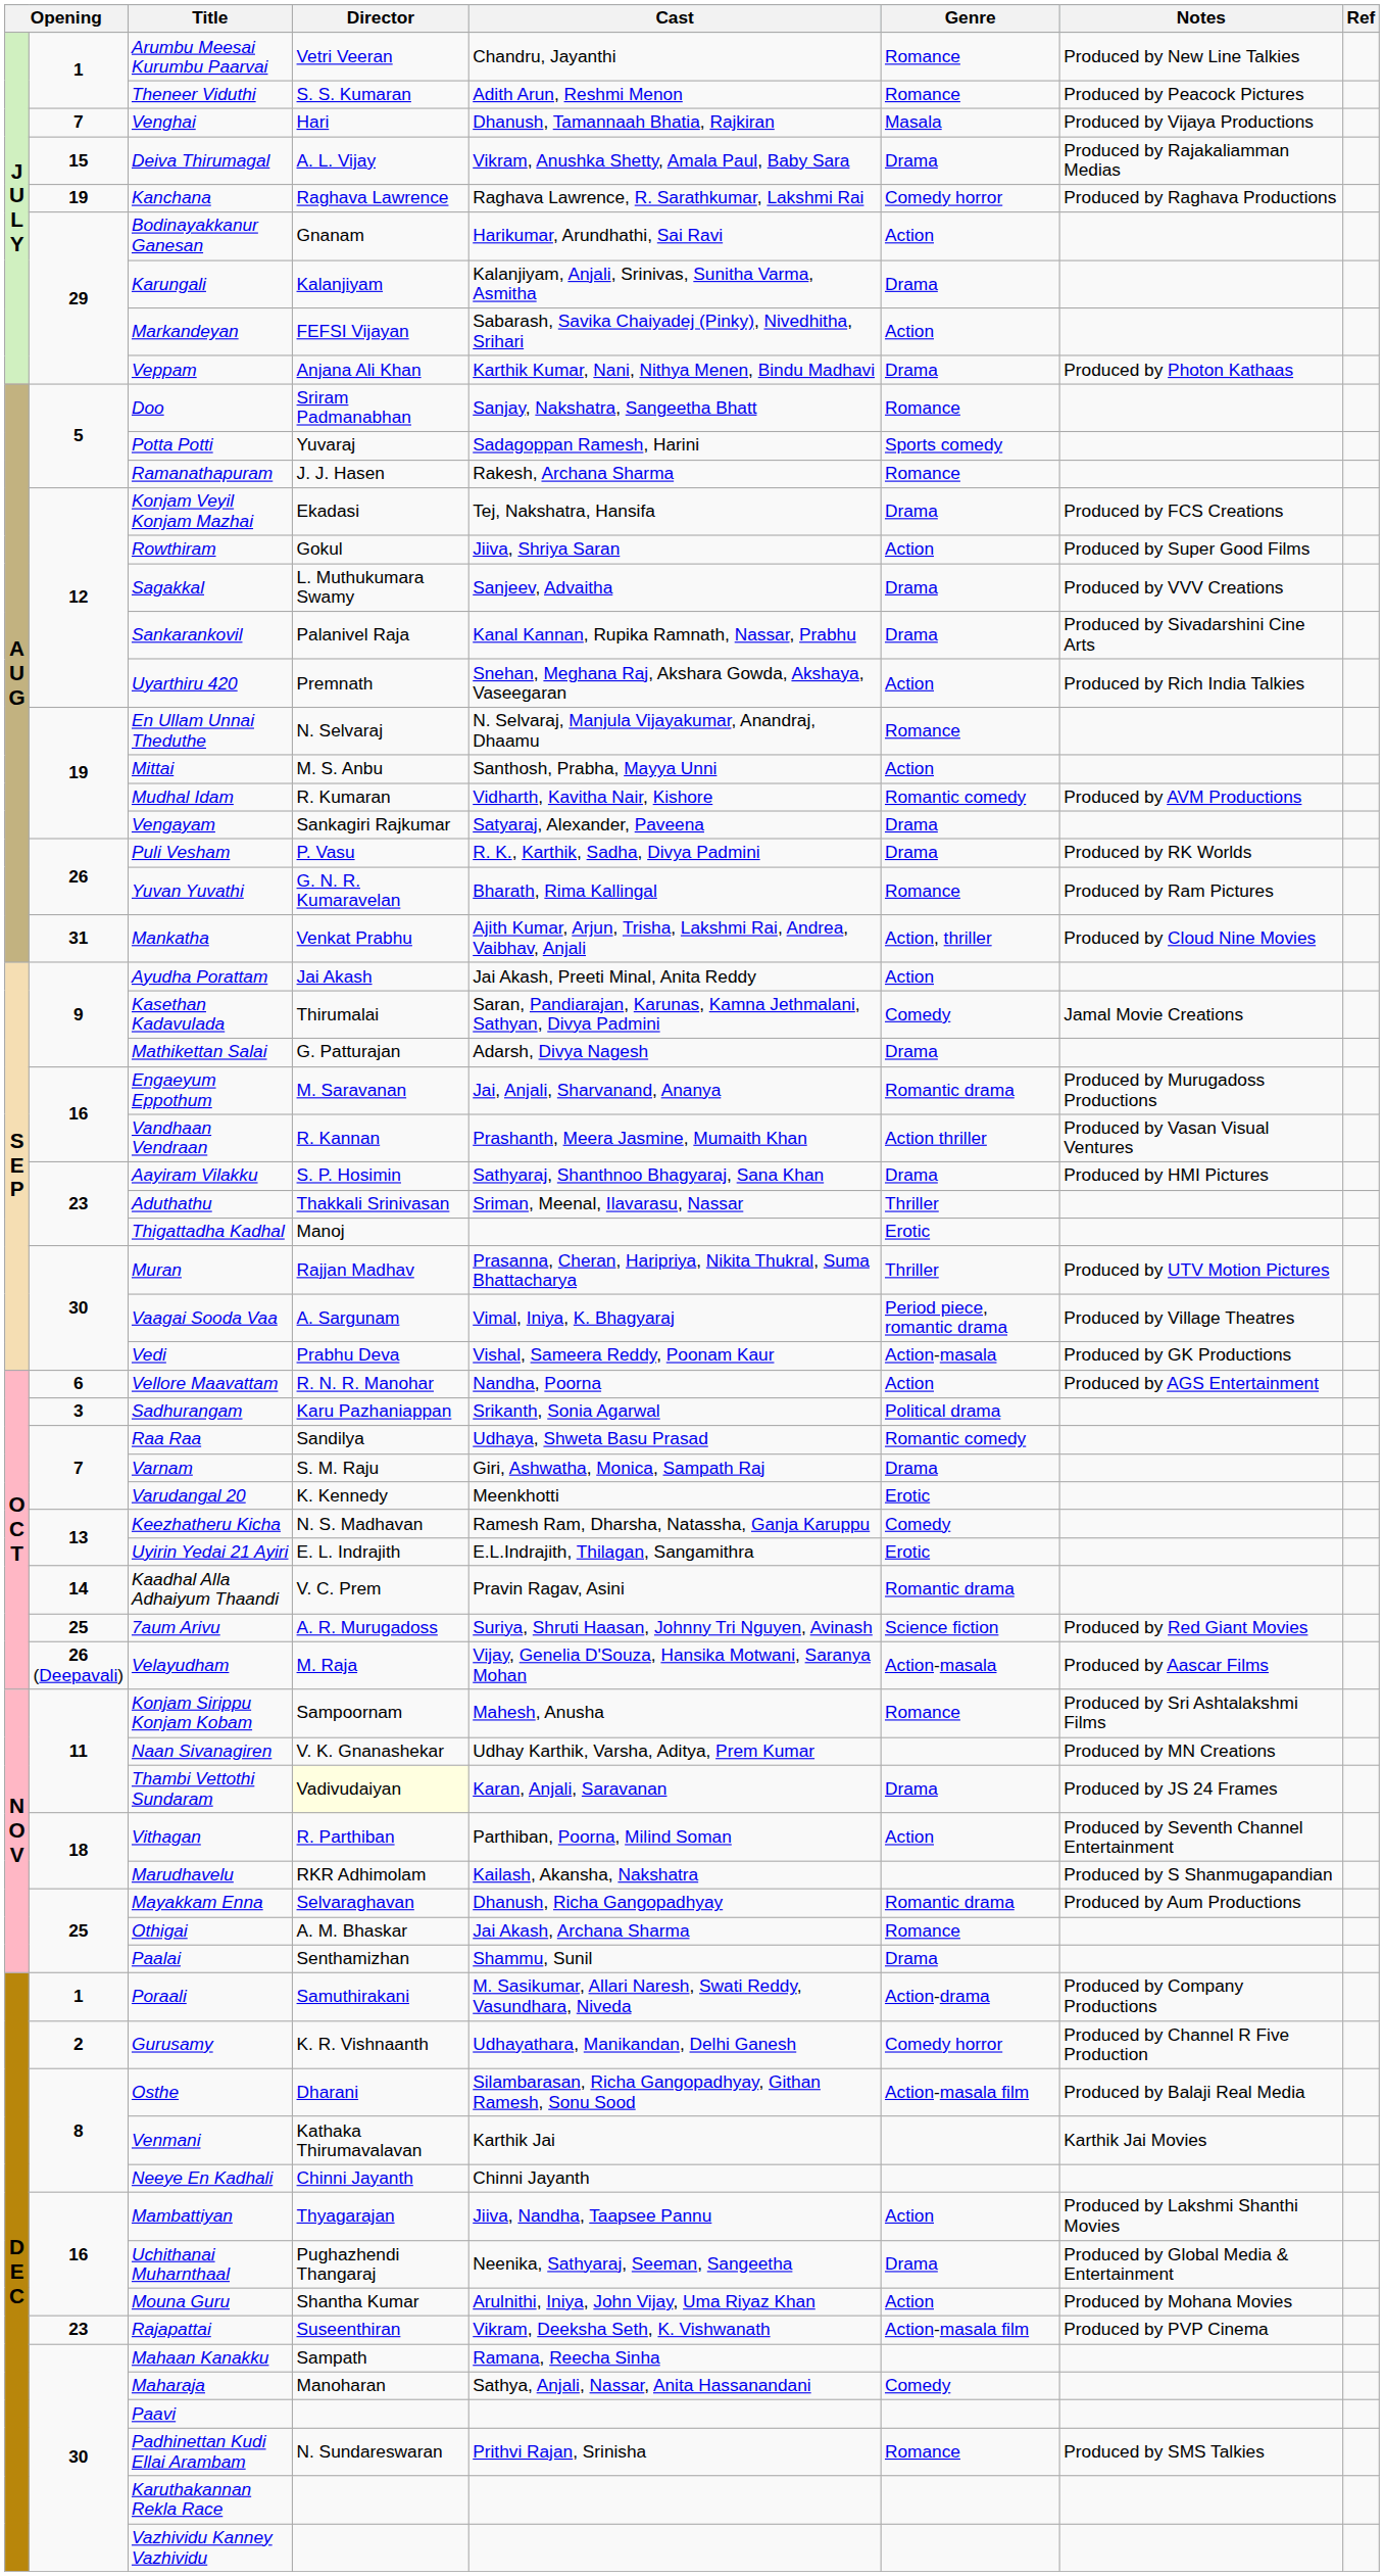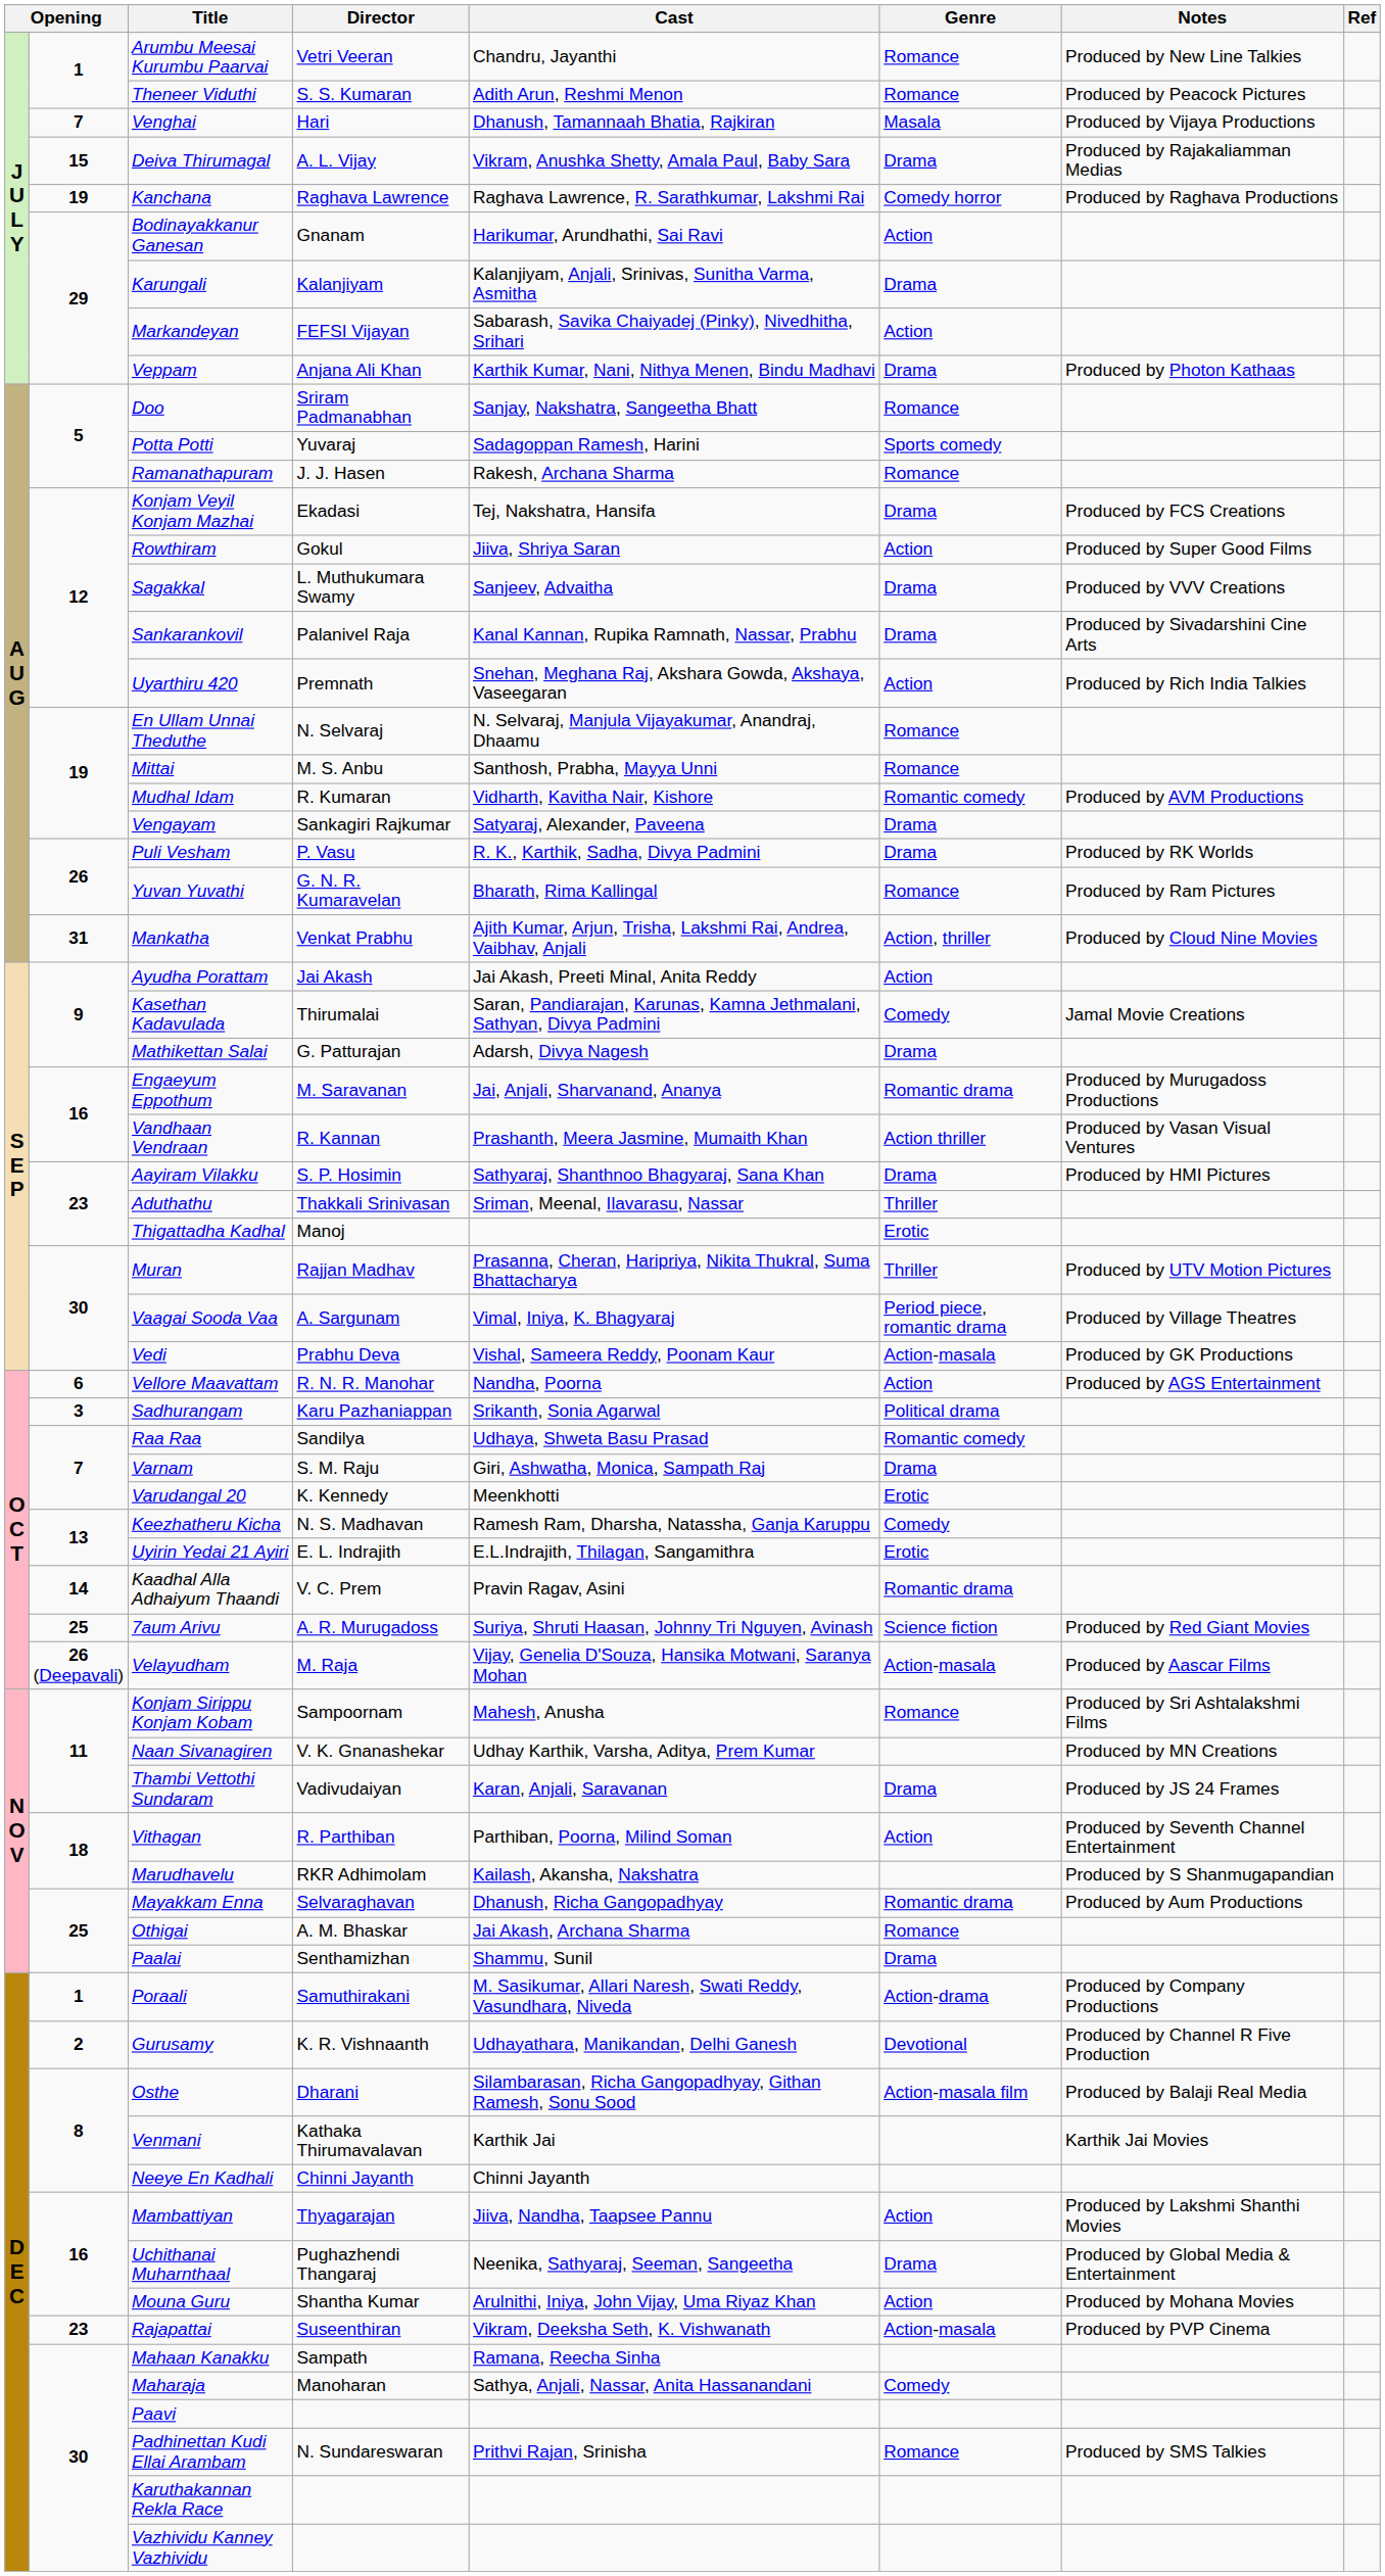Mittai | Genre: Action -> Romance
Thambi Vettothi Sundaram | Director: lightyellow background -> no background
Gurusamy | Genre: Comedy horror -> Devotional
Rajapattai | Genre: Action-masala film -> Action-masala
